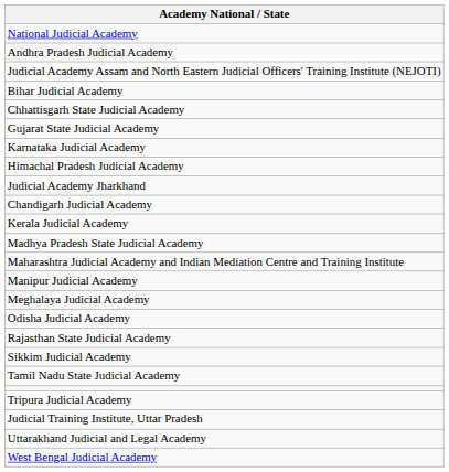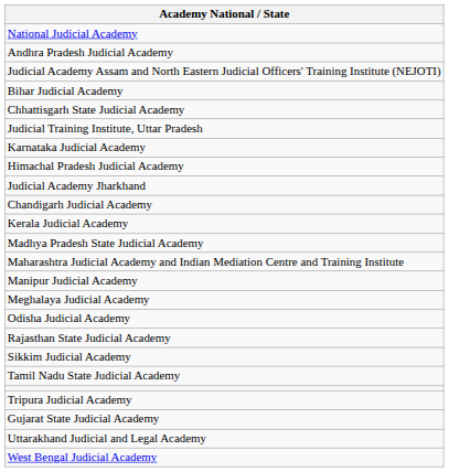row 7 | column 1: Gujarat State Judicial Academy -> Judicial Training Institute, Uttar Pradesh
row 23 | column 1: Judicial Training Institute, Uttar Pradesh -> Gujarat State Judicial Academy
